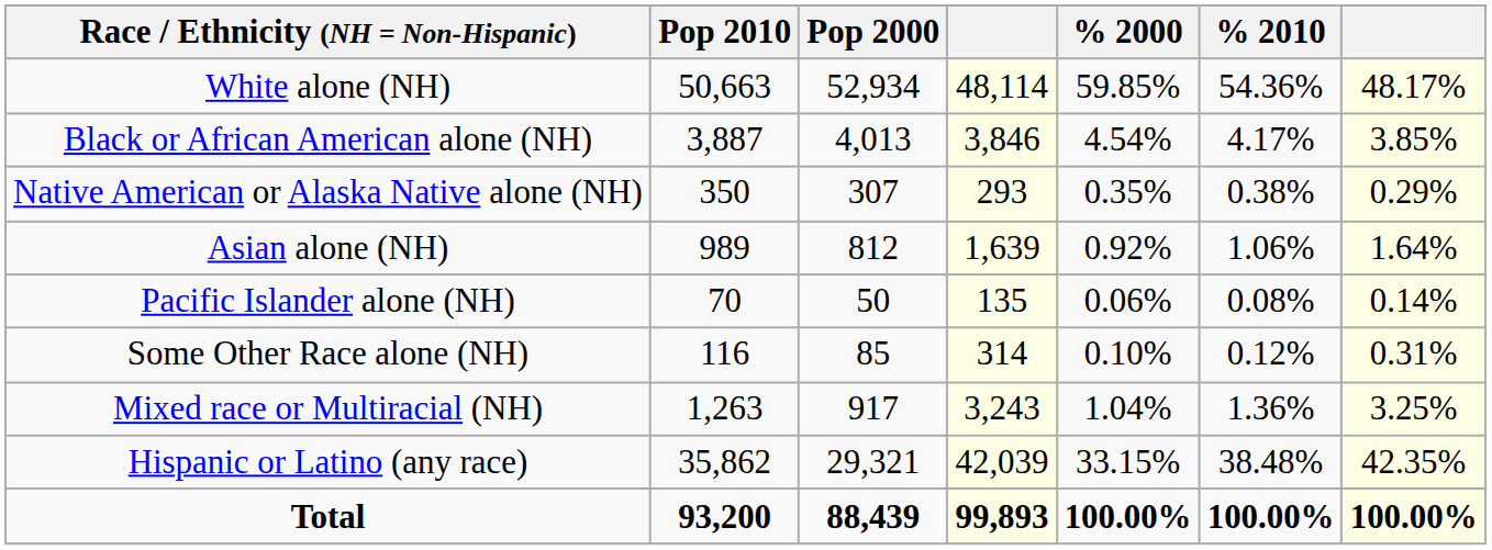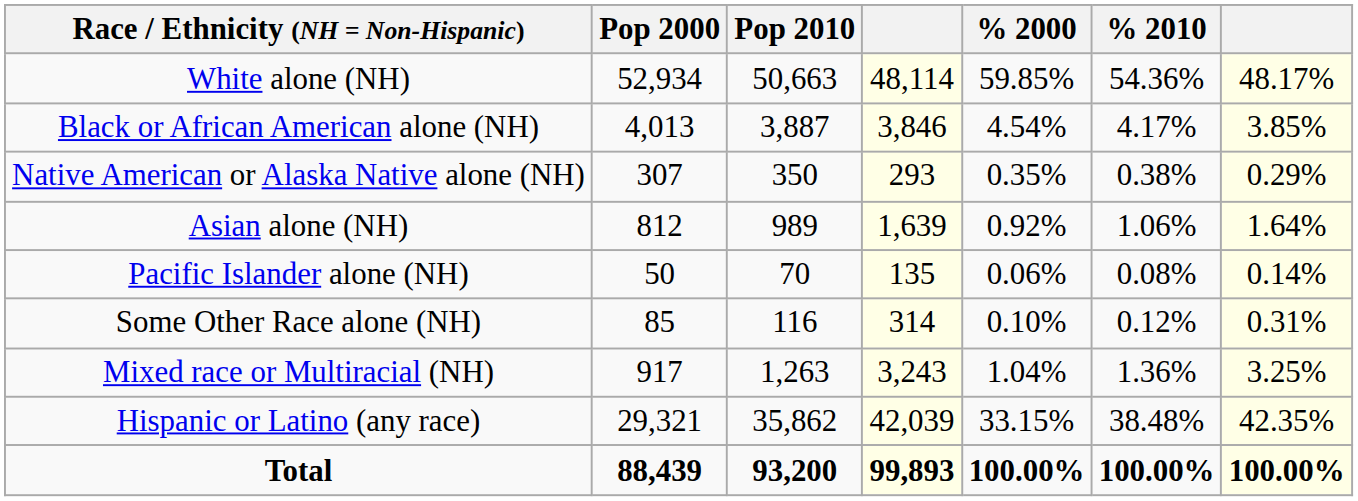columns swapped: Pop 2000 <-> Pop 2010
